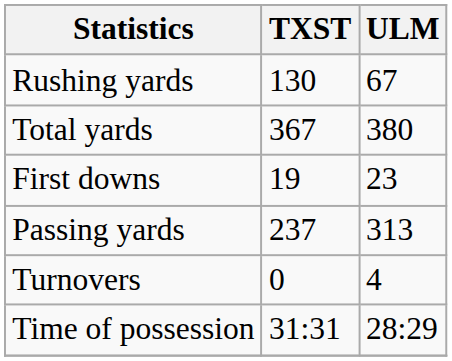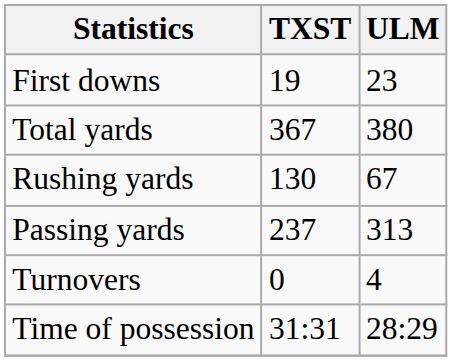rows swapped: First downs <-> Rushing yards
